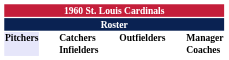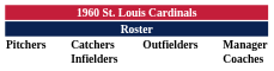Pitchers | column 1: lavender background -> no background
